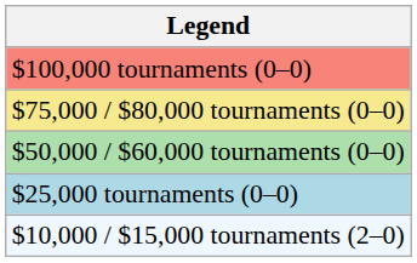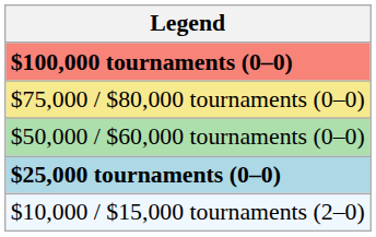row 2 | column 1: normal -> bold
row 5 | column 1: normal -> bold
